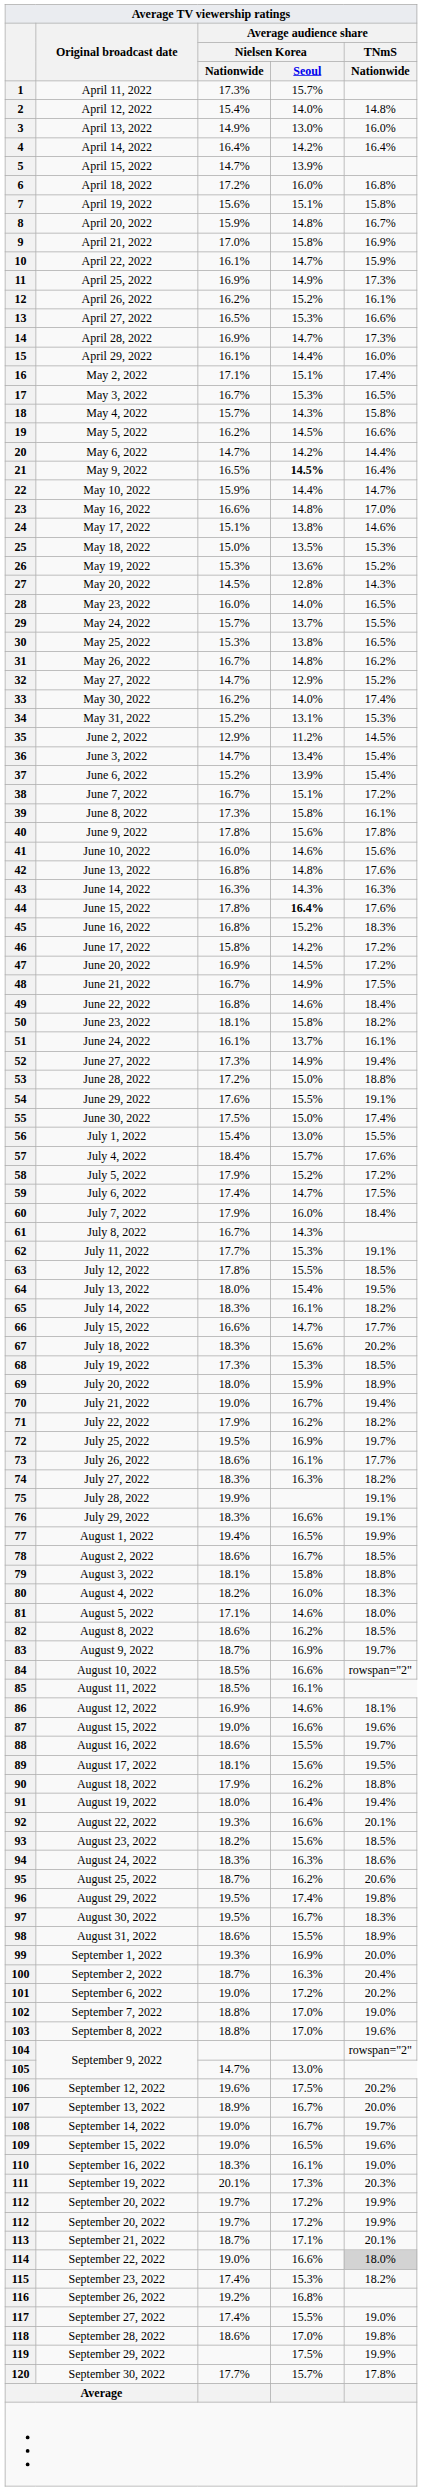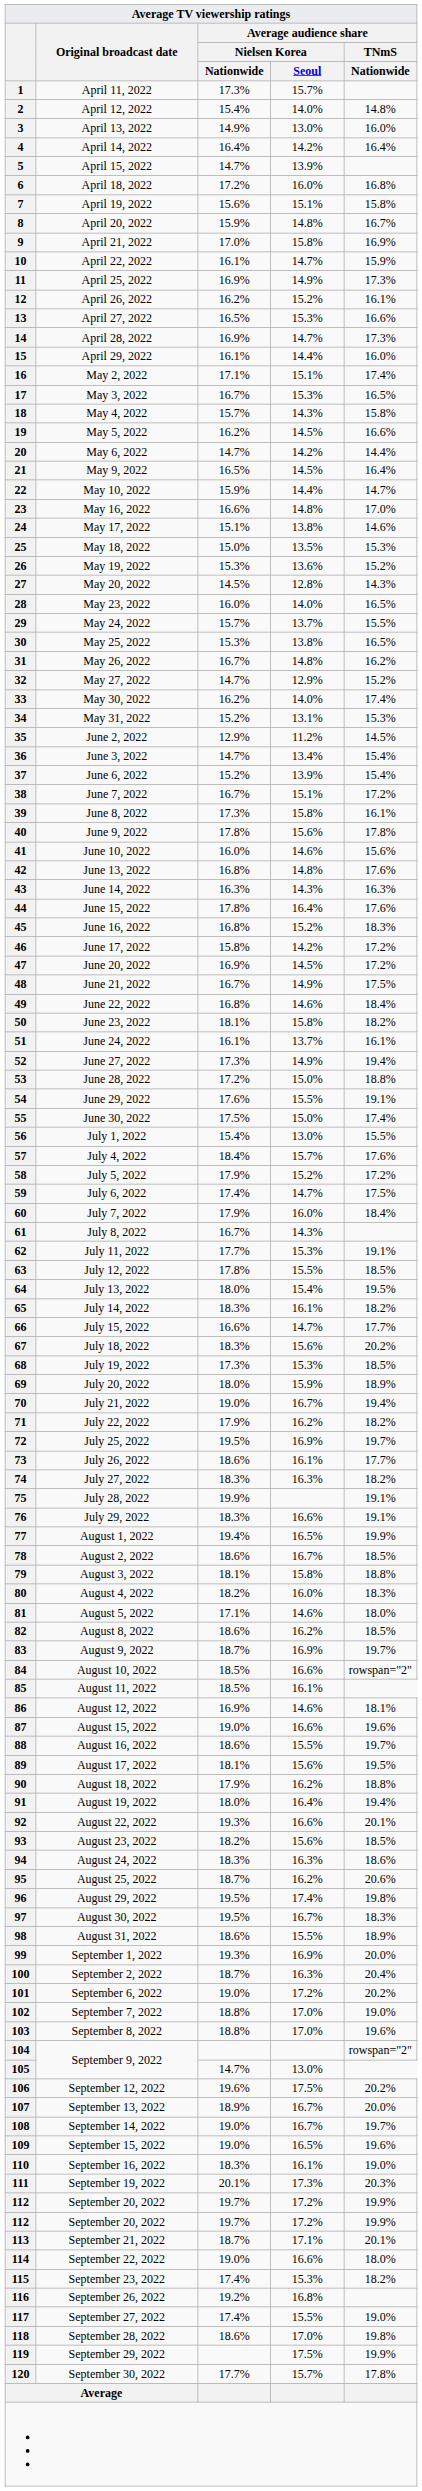21 | Average audience share / Nielsen Korea / Seoul: bold -> normal
44 | Average audience share / Nielsen Korea / Seoul: bold -> normal
114 | Average audience share / TNmS / Nationwide: lightgrey background -> no background
